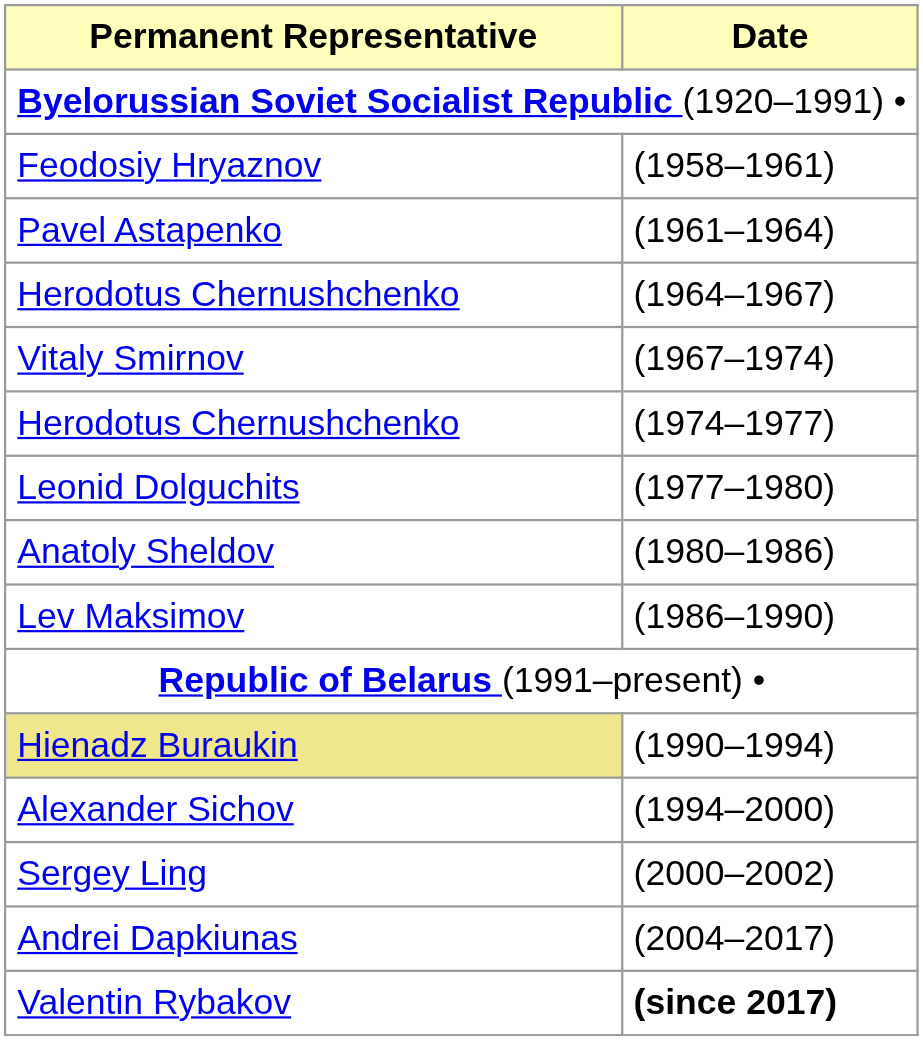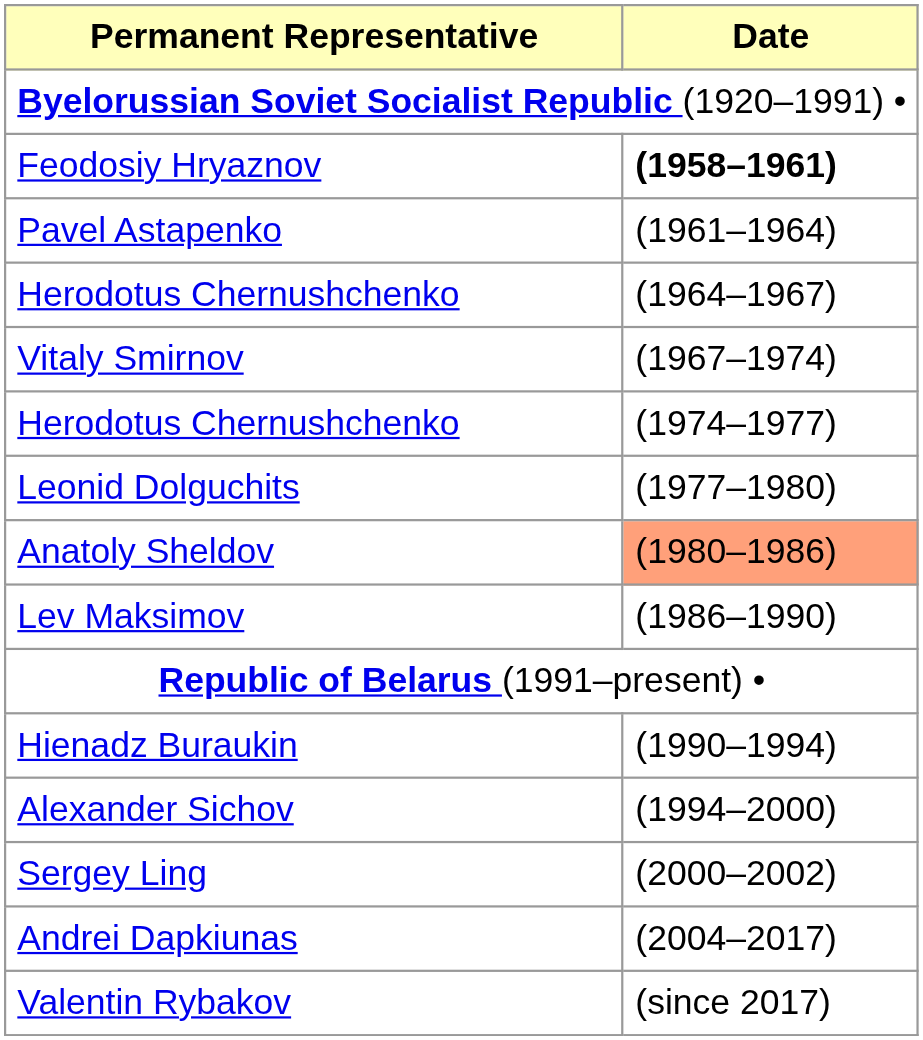Feodosiy Hryaznov | Date: normal -> bold
Anatoly Sheldov | Date: no background -> lightsalmon background
Hienadz Buraukin | Permanent Representative: khaki background -> no background
Valentin Rybakov | Date: bold -> normal
